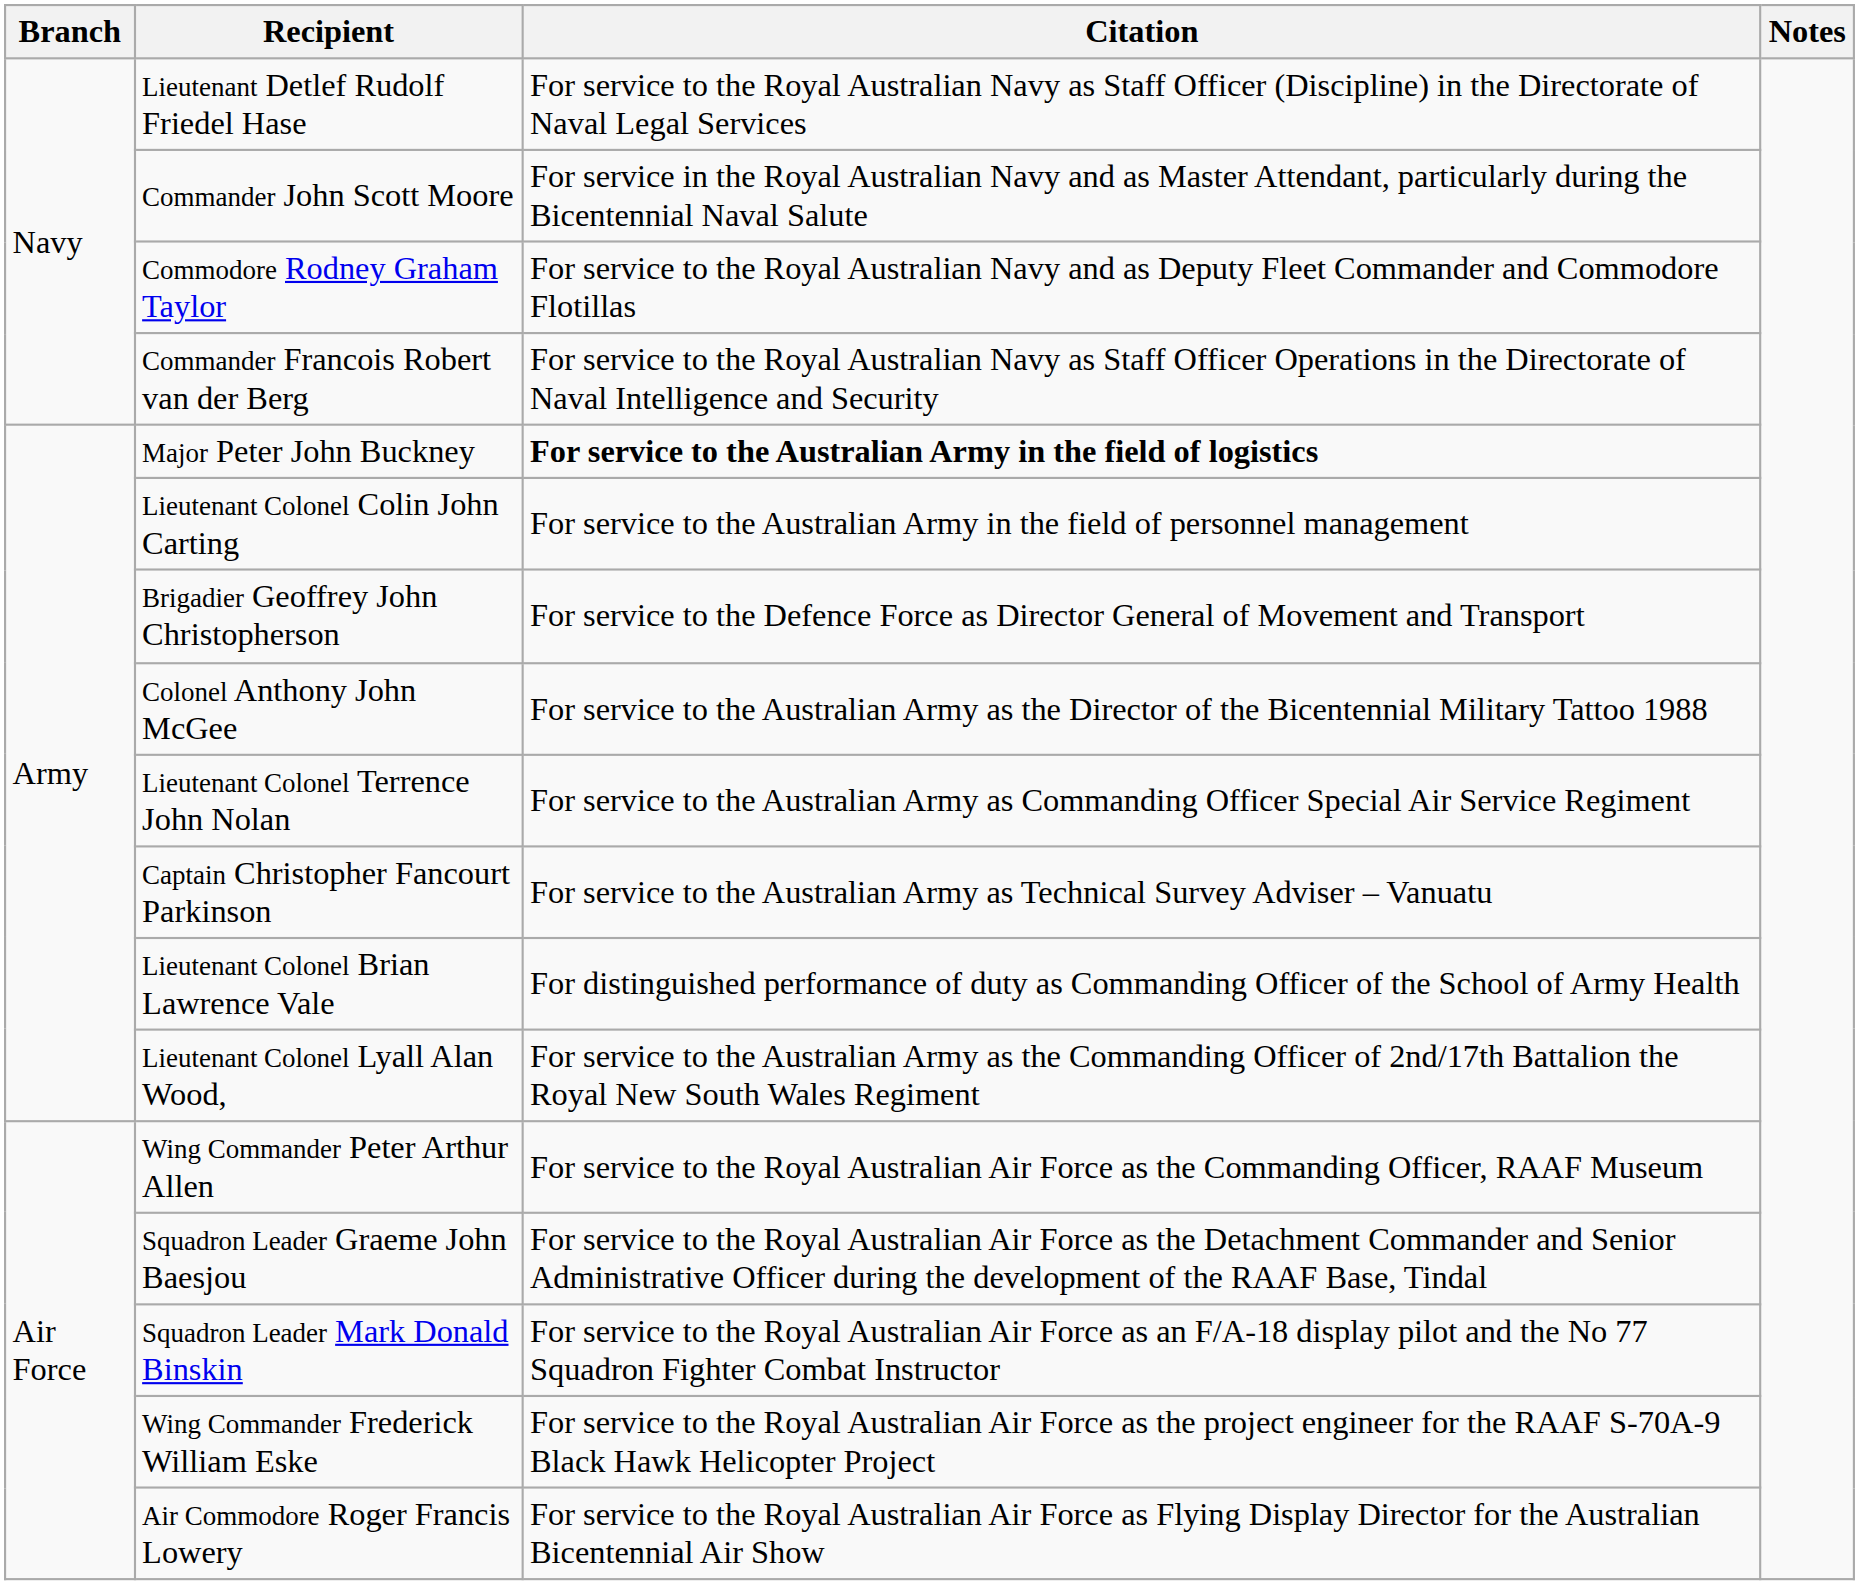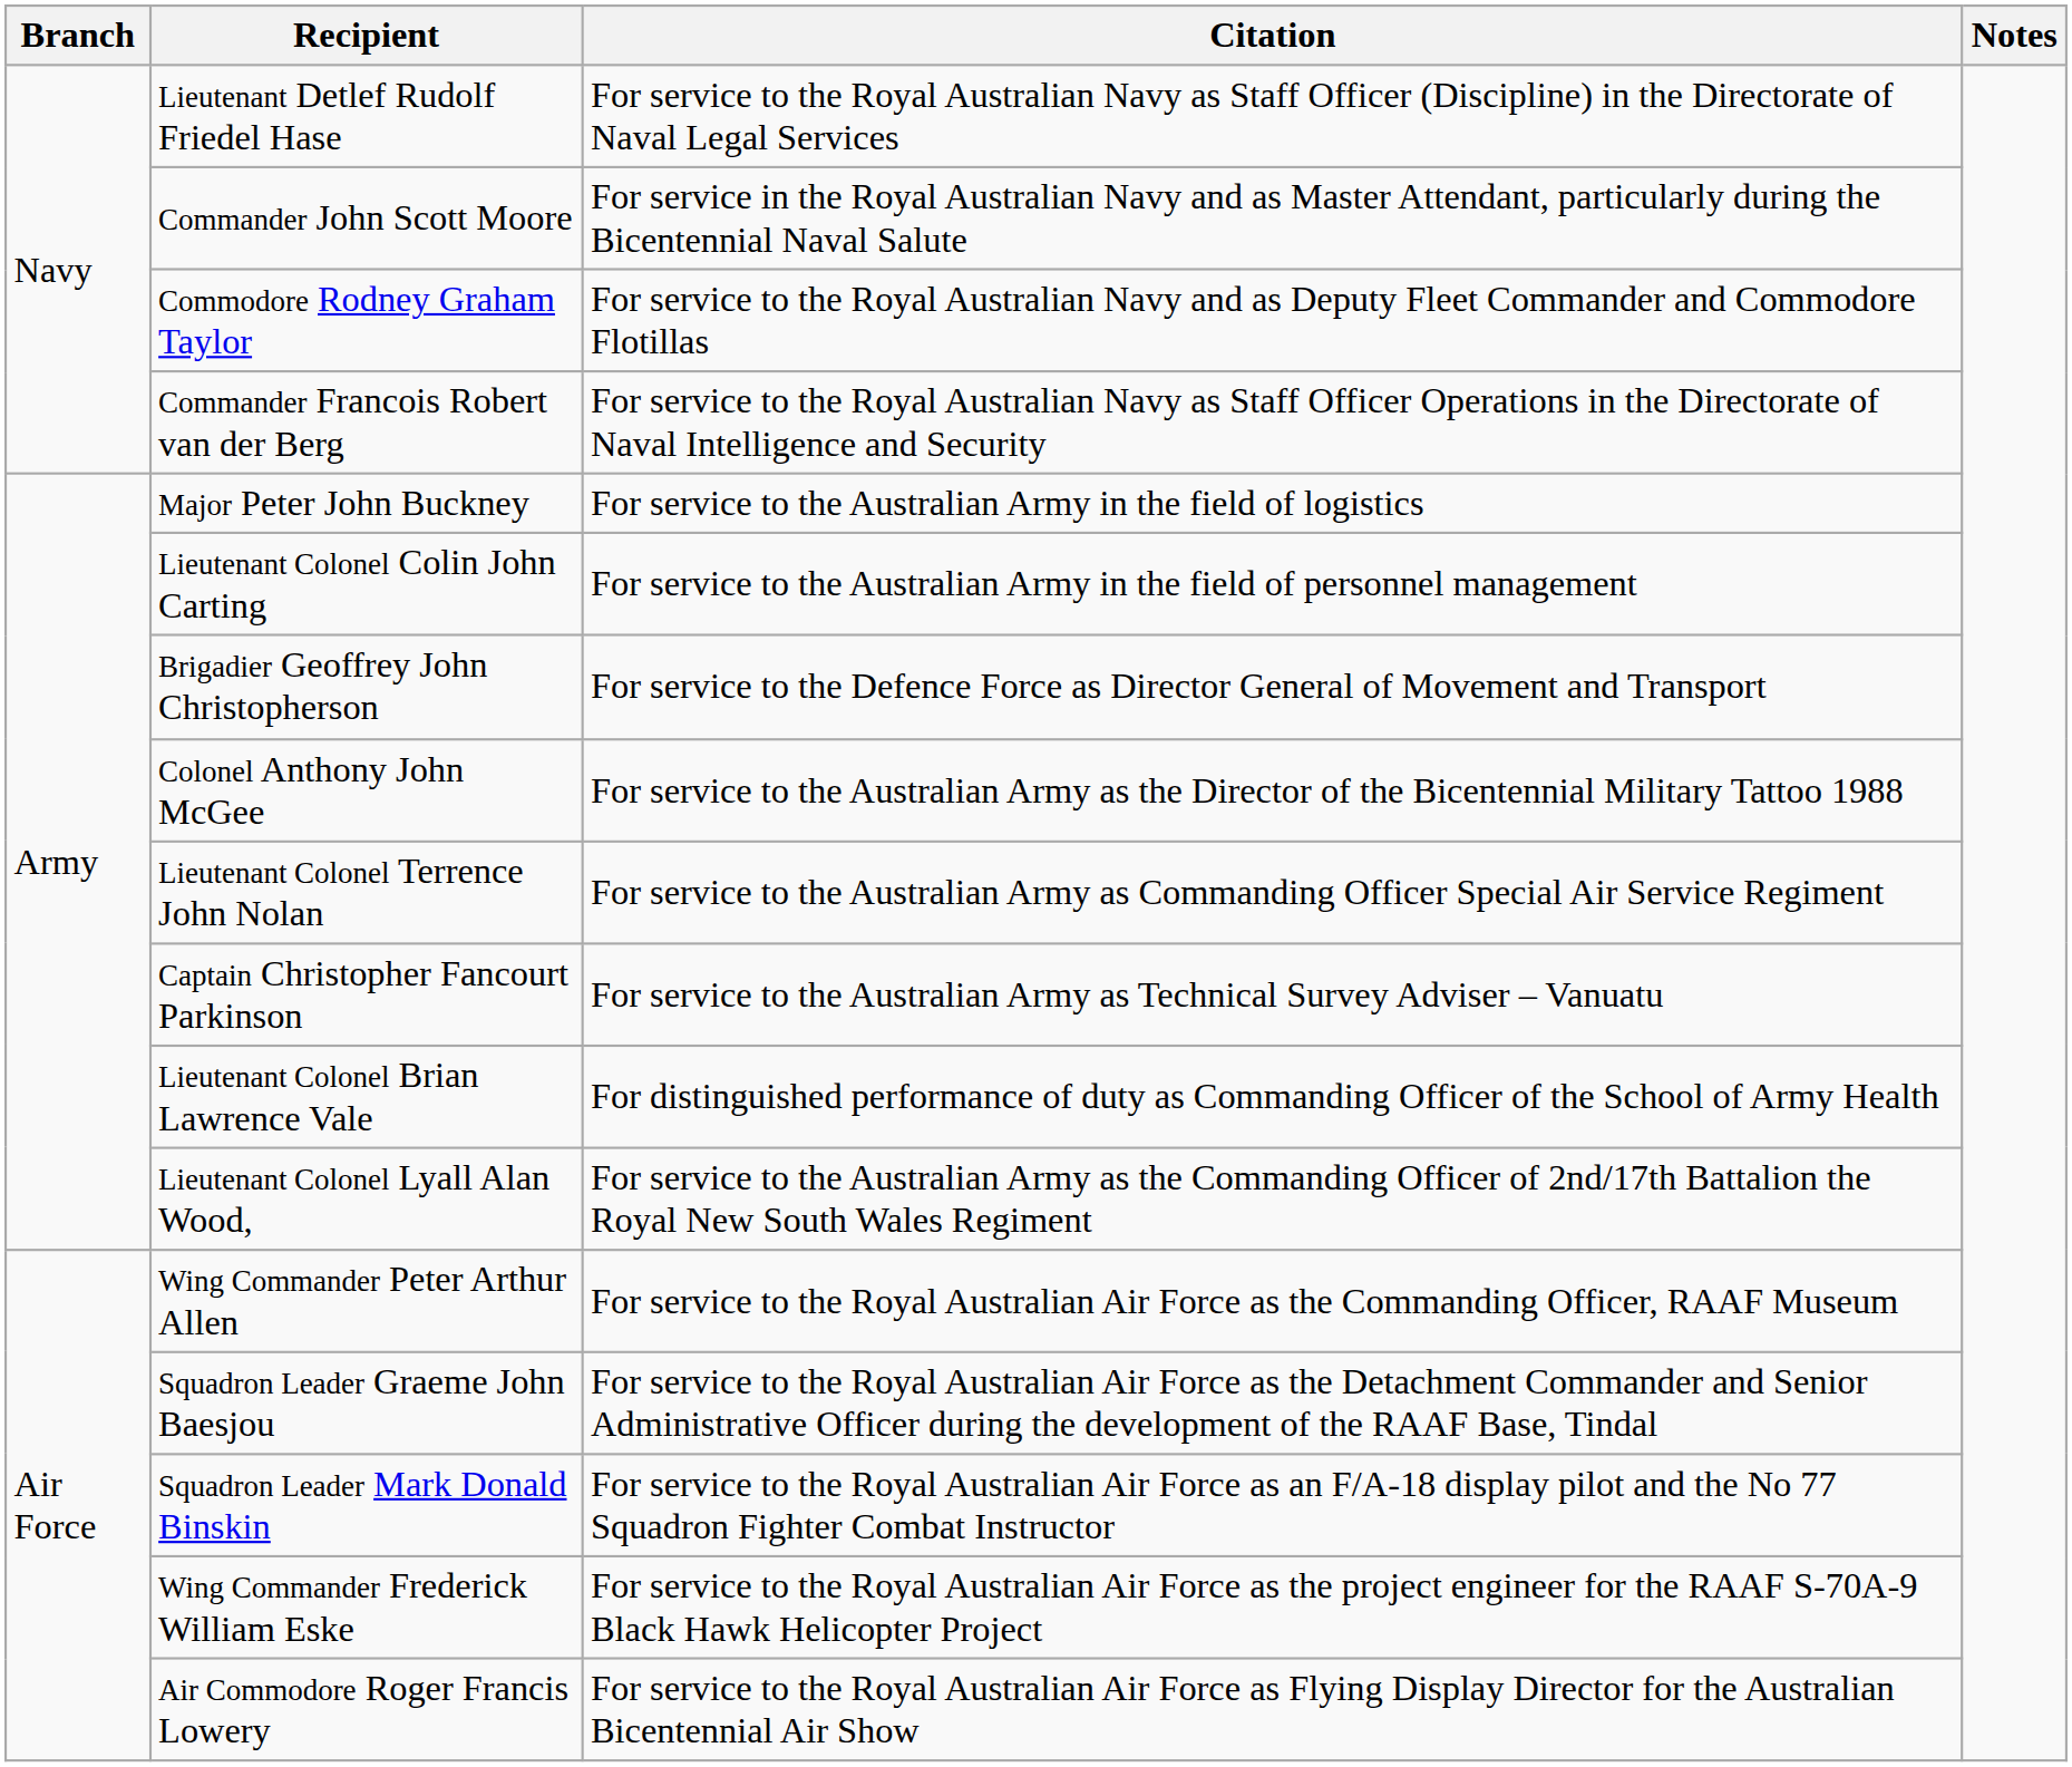Major Peter John Buckney | Citation: bold -> normal
